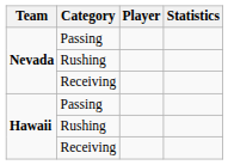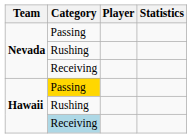Hawaii / Passing | Category: no background -> gold background
Hawaii / Receiving | Category: no background -> lightblue background
